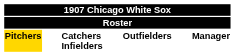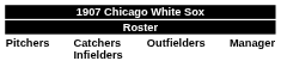Pitchers | column 1: gold background -> no background
